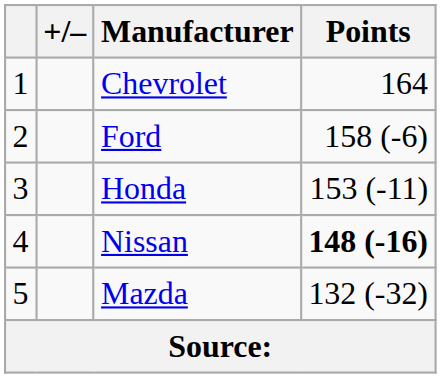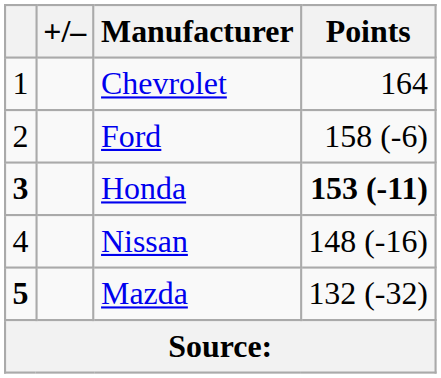Honda | column 1: normal -> bold
Honda | Points: normal -> bold
Nissan | Points: bold -> normal
Mazda | column 1: normal -> bold
